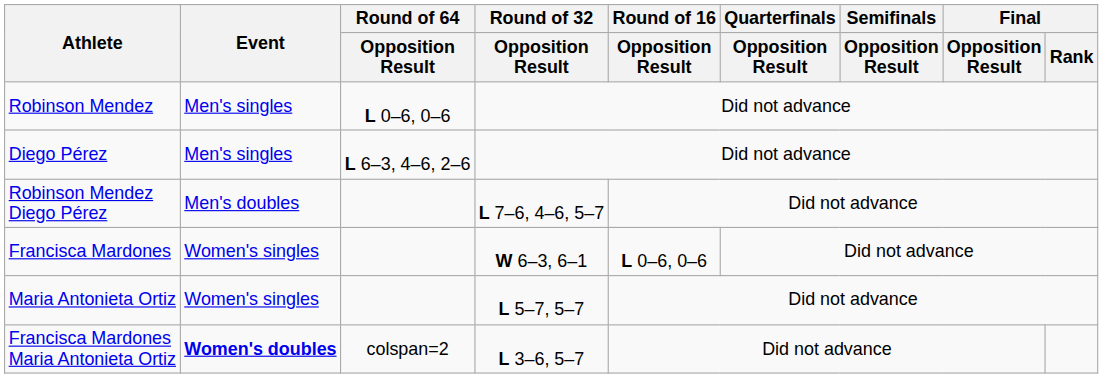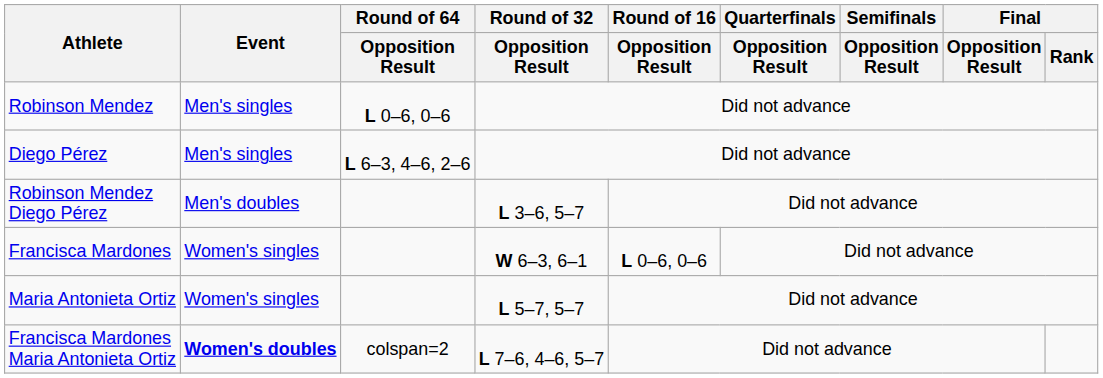Robinson Mendez Diego Pérez | Round of 32 / Opposition Result: L 7–6, 4–6, 5–7 -> L 3–6, 5–7
Francisca Mardones Maria Antonieta Ortiz | Round of 32 / Opposition Result: L 3–6, 5–7 -> L 7–6, 4–6, 5–7
